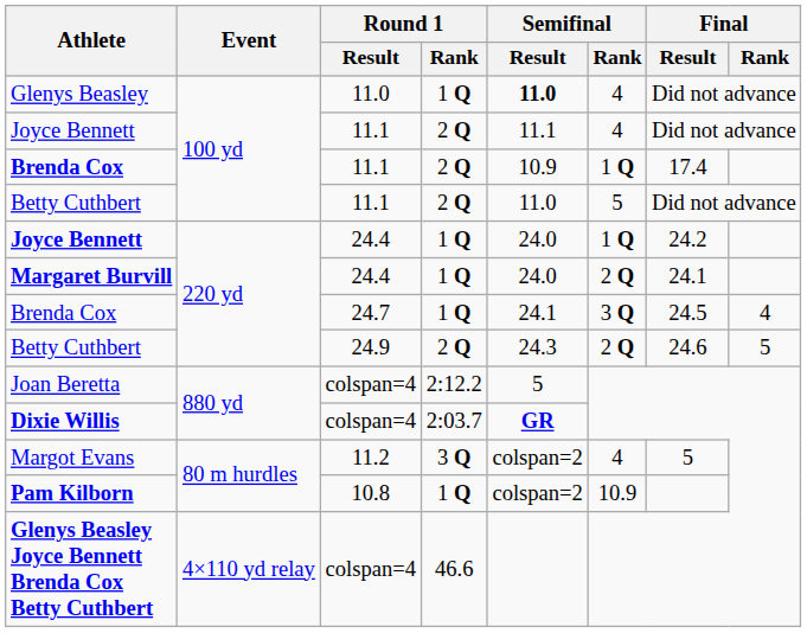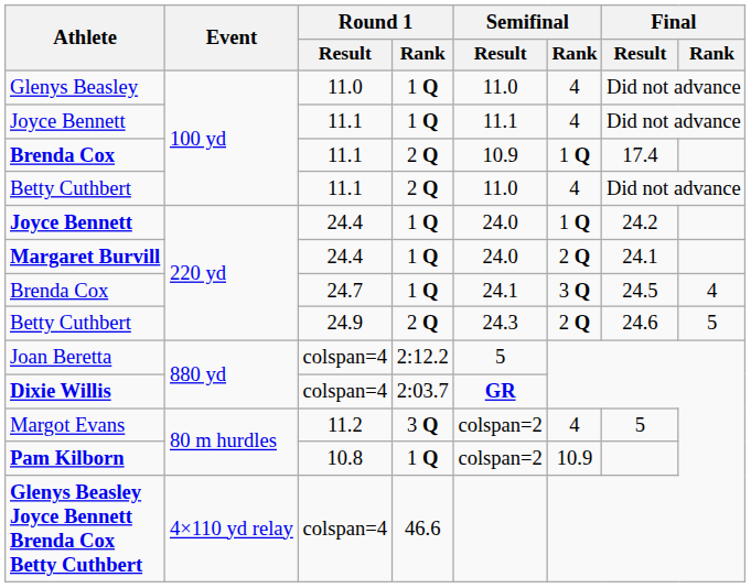Glenys Beasley | Semifinal / Result: bold -> normal
Joyce Bennett / 11.1 | Round 1 / Rank: 2 Q -> 1 Q
Betty Cuthbert / 11.1 | Semifinal / Rank: 5 -> 4
